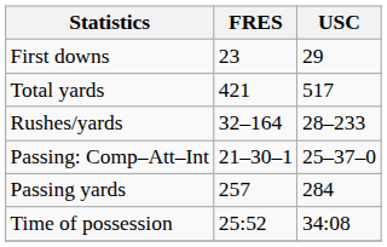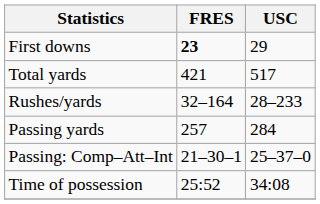First downs | FRES: normal -> bold
rows swapped: Passing yards <-> Passing: Comp–Att–Int
